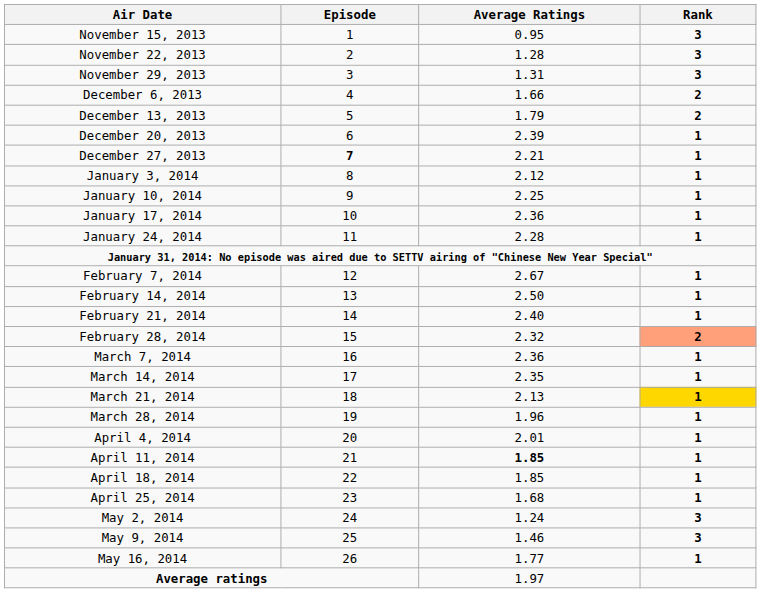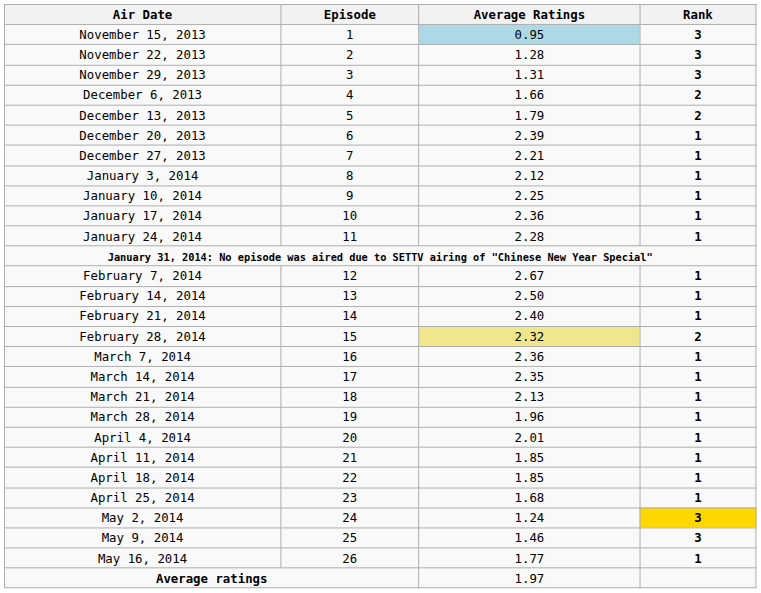November 15, 2013 | Average Ratings: no background -> lightblue background
December 27, 2013 | Episode: bold -> normal
February 28, 2014 | Average Ratings: no background -> khaki background
February 28, 2014 | Rank: lightsalmon background -> no background
March 21, 2014 | Rank: gold background -> no background
April 11, 2014 | Average Ratings: bold -> normal
May 2, 2014 | Rank: no background -> gold background
